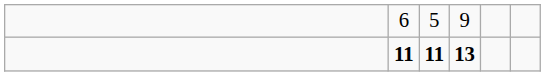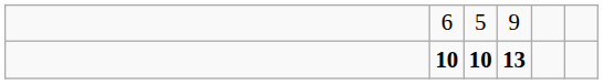row 2 | column 2: 11 -> 10
row 2 | column 3: 11 -> 10
